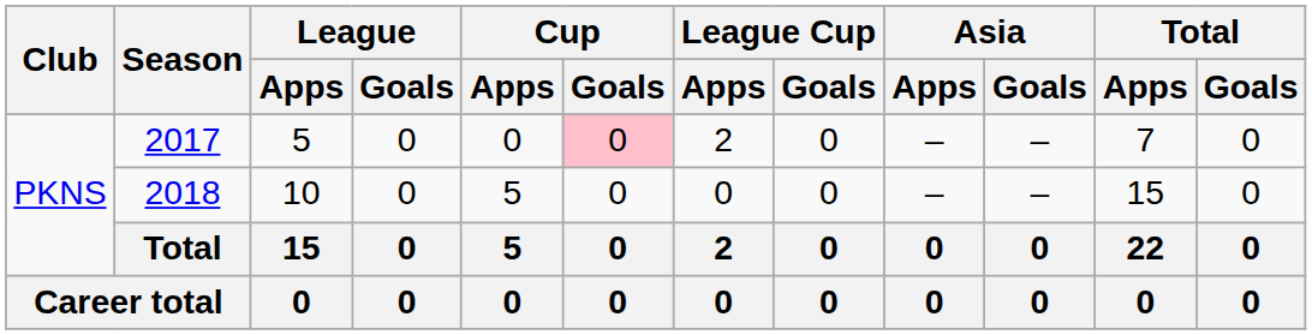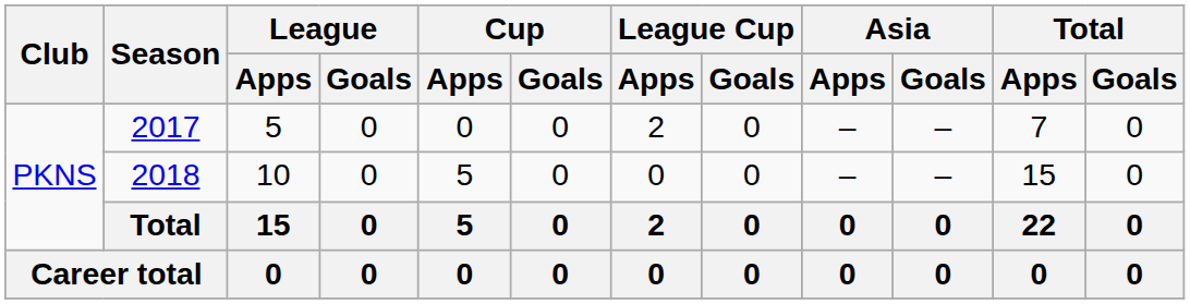2017 | Cup / Goals: pink background -> no background
